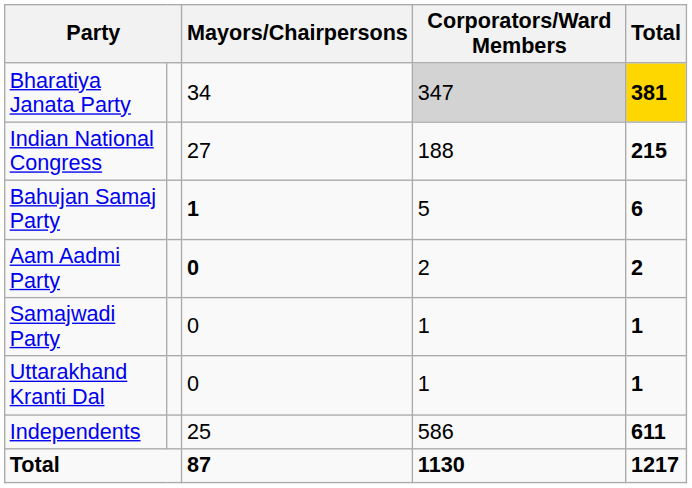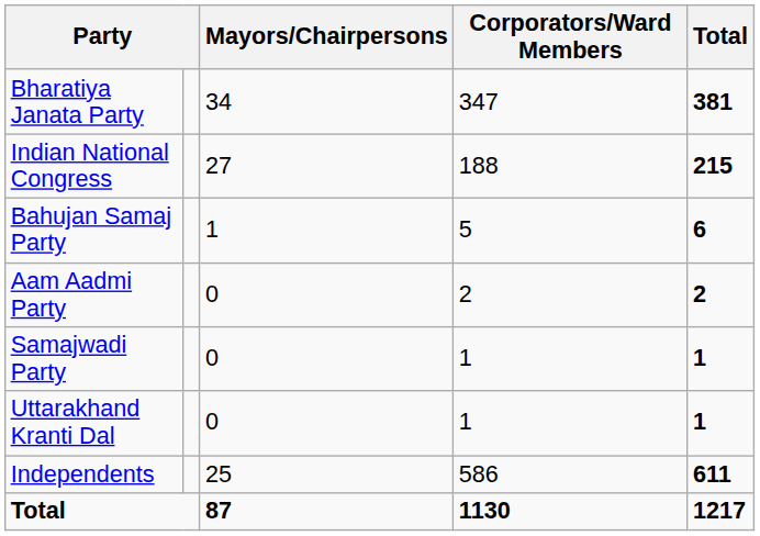Bharatiya Janata Party | Corporators/Ward Members: lightgrey background -> no background
Bharatiya Janata Party | Total: gold background -> no background
Bahujan Samaj Party | Mayors/Chairpersons: bold -> normal
Aam Aadmi Party | Mayors/Chairpersons: bold -> normal
